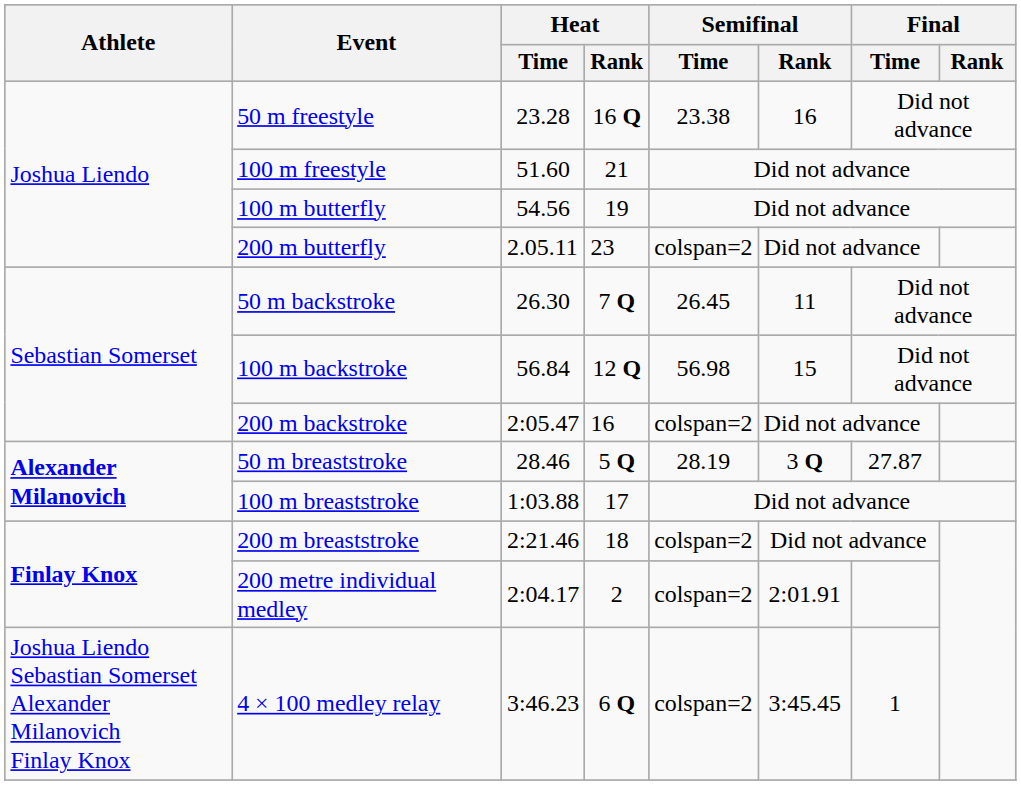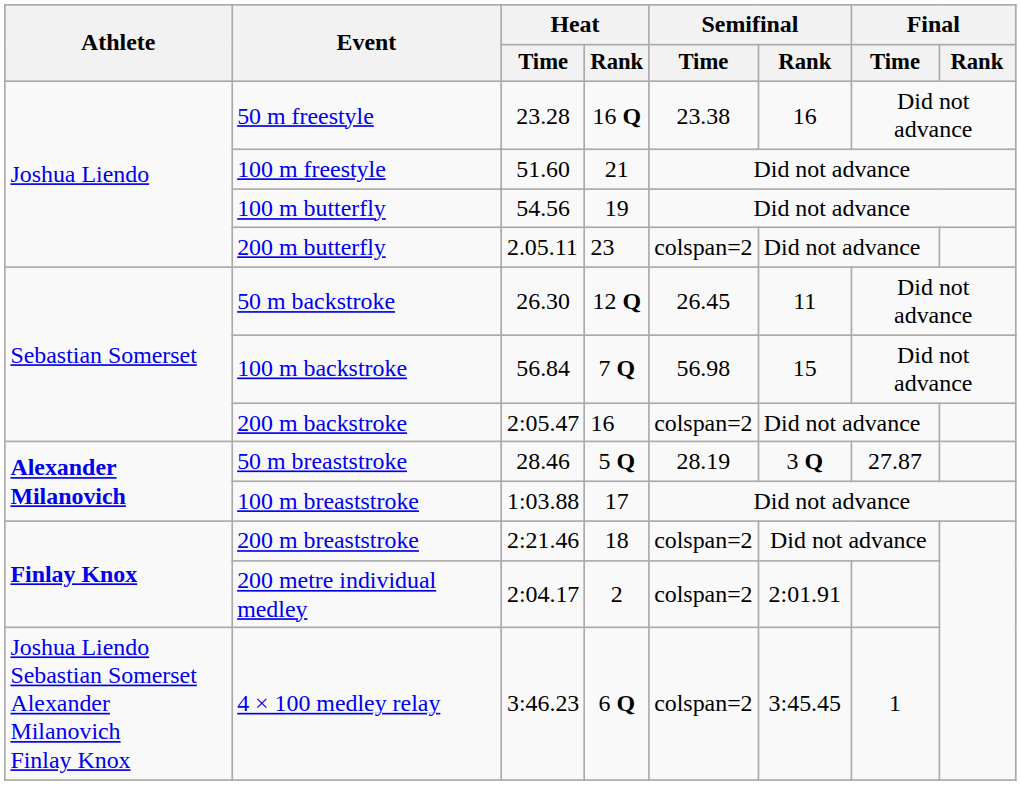50 m backstroke | Heat / Rank: 7 Q -> 12 Q
100 m backstroke | Heat / Rank: 12 Q -> 7 Q
